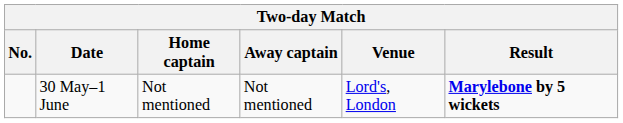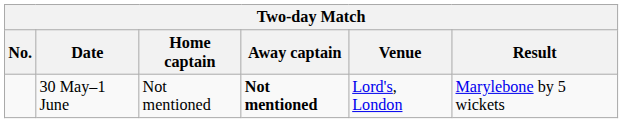30 May–1 June | Away captain: normal -> bold
30 May–1 June | Result: bold -> normal
